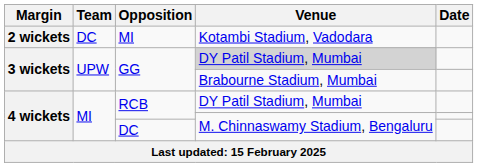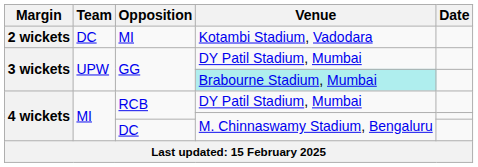GG / DY Patil Stadium, Mumbai | Venue: lightgrey background -> no background
GG / Brabourne Stadium, Mumbai | Venue: no background -> paleturquoise background
